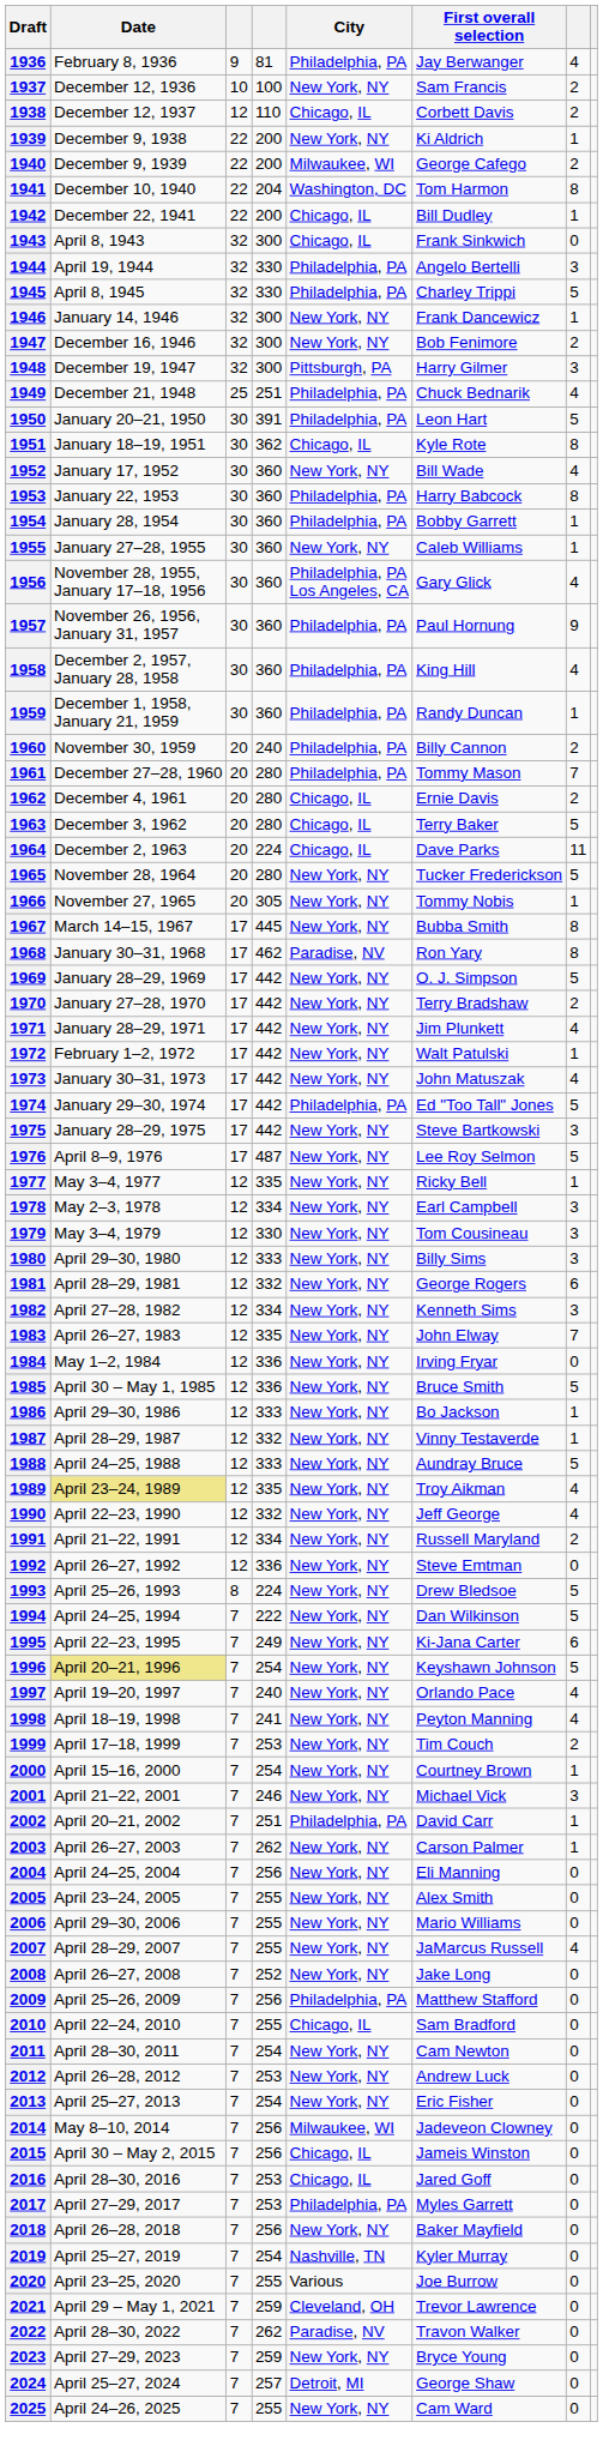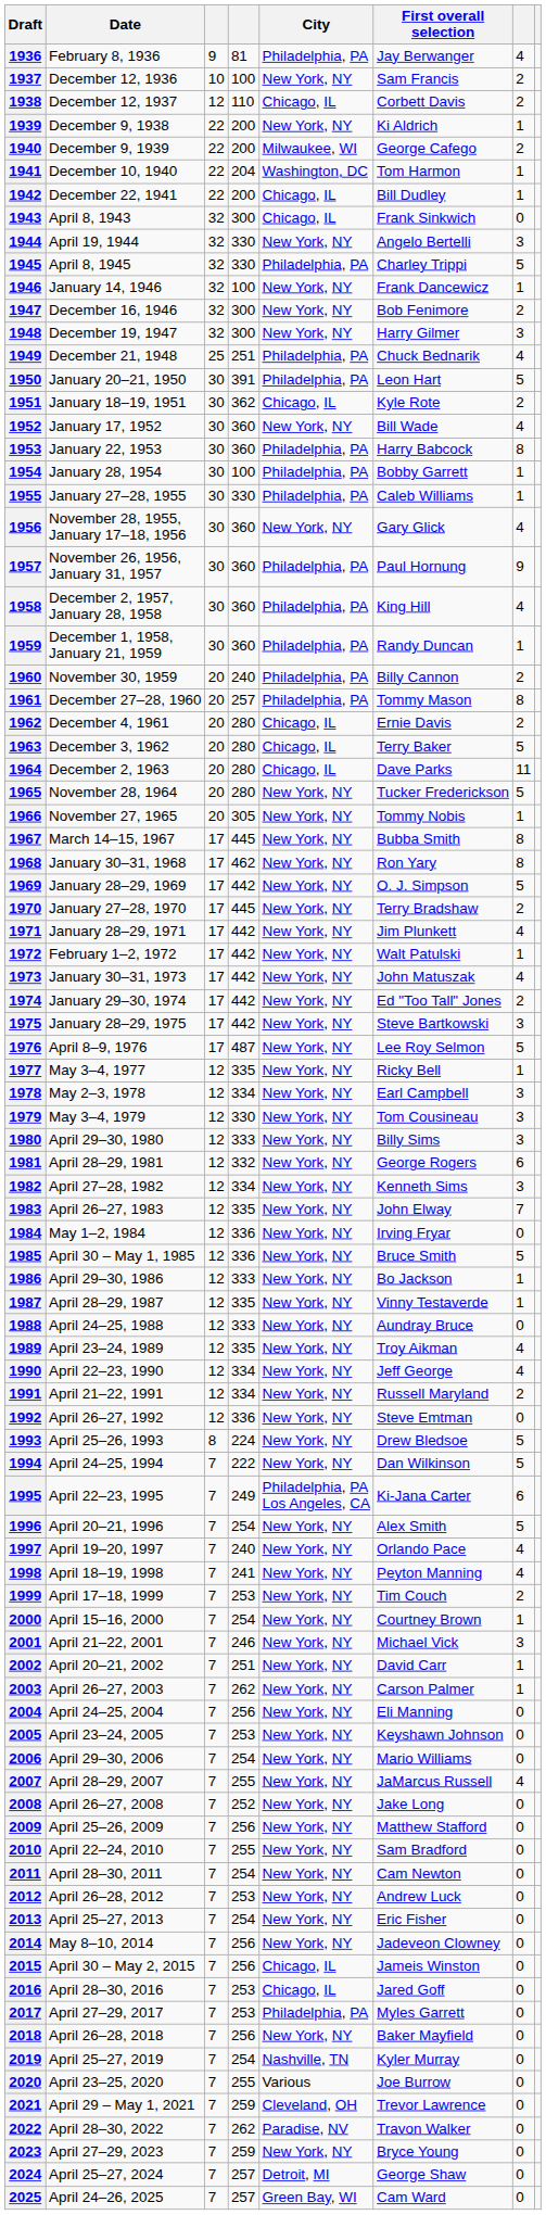1941 | column 7: 8 -> 1
1944 | City: Philadelphia, PA -> New York, NY
1946 | column 4: 300 -> 100
1948 | City: Pittsburgh, PA -> New York, NY
1951 | column 7: 8 -> 2
1954 | column 4: 360 -> 100
1955 | column 4: 360 -> 330
1955 | City: New York, NY -> Philadelphia, PA
1956 | City: Philadelphia, PA Los Angeles, CA -> New York, NY
1961 | column 4: 280 -> 257
1961 | column 7: 7 -> 8
1964 | column 4: 224 -> 280
1968 | City: Paradise, NV -> New York, NY
1970 | column 4: 442 -> 445
1974 | City: Philadelphia, PA -> New York, NY
1974 | column 7: 5 -> 2
1987 | column 4: 332 -> 335
1988 | column 7: 5 -> 0
1989 | Date: khaki background -> no background
1990 | column 4: 332 -> 334
1995 | City: New York, NY -> Philadelphia, PA Los Angeles, CA
1996 | Date: khaki background -> no background
1996 | First overall selection: Keyshawn Johnson -> Alex Smith
2002 | City: Philadelphia, PA -> New York, NY
2005 | column 4: 255 -> 253
2005 | First overall selection: Alex Smith -> Keyshawn Johnson
2006 | column 4: 255 -> 254
2009 | City: Philadelphia, PA -> New York, NY
2010 | City: Chicago, IL -> New York, NY
2014 | City: Milwaukee, WI -> New York, NY
2025 | column 4: 255 -> 257
2025 | City: New York, NY -> Green Bay, WI
